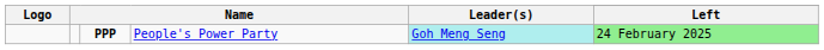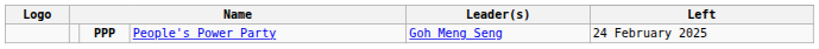PPP | Leader(s): paleturquoise background -> no background
PPP | Left: lightgreen background -> no background
